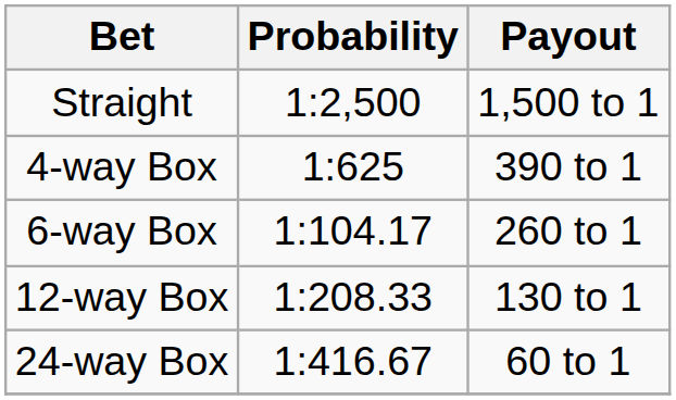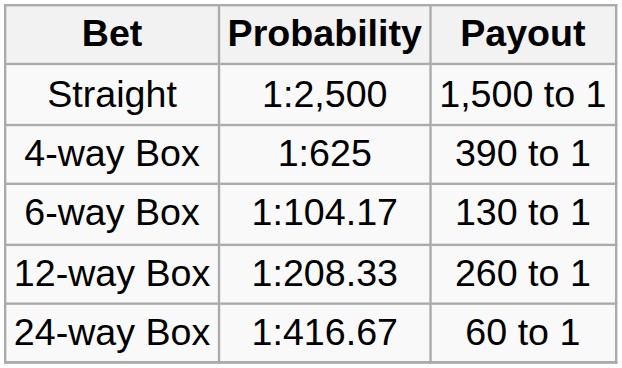6-way Box | Payout: 260 to 1 -> 130 to 1
12-way Box | Payout: 130 to 1 -> 260 to 1
